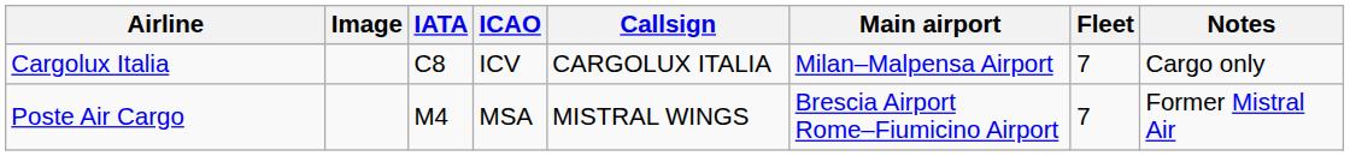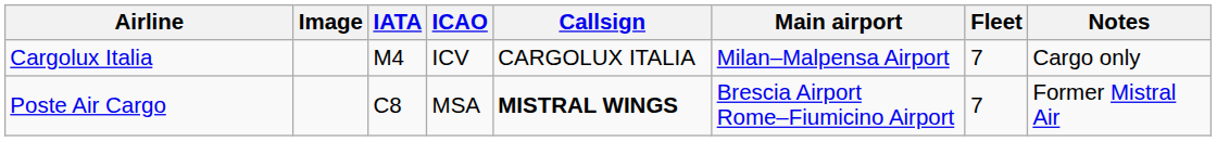Cargolux Italia | IATA: C8 -> M4
Poste Air Cargo | IATA: M4 -> C8
Poste Air Cargo | Callsign: normal -> bold
